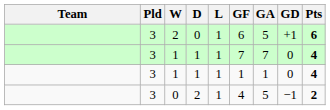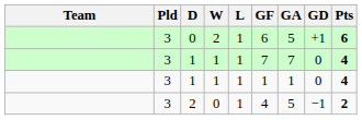columns swapped: W <-> D
